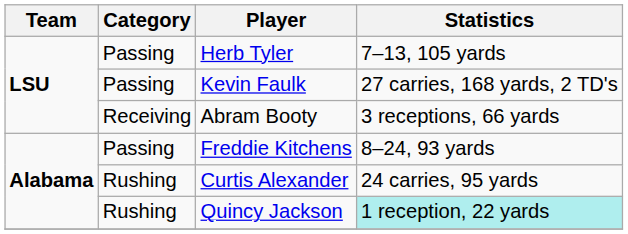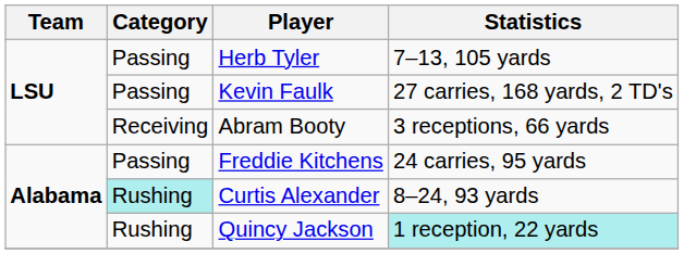Freddie Kitchens | Statistics: 8–24, 93 yards -> 24 carries, 95 yards
Curtis Alexander | Category: no background -> paleturquoise background
Curtis Alexander | Statistics: 24 carries, 95 yards -> 8–24, 93 yards
